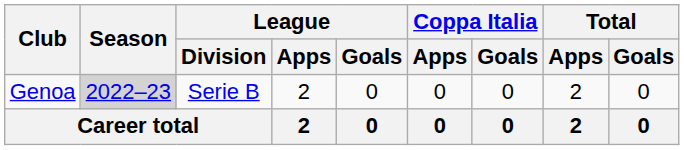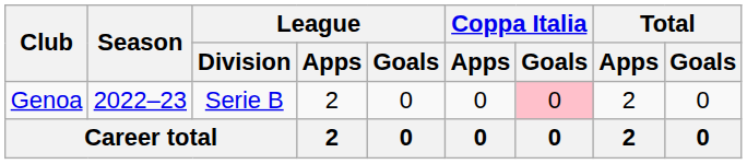Genoa | Season: lightgrey background -> no background
Genoa | Coppa Italia / Goals: no background -> pink background
